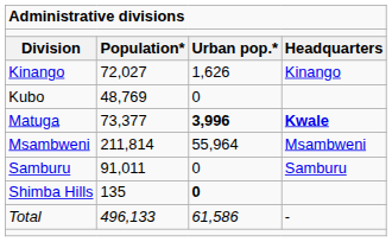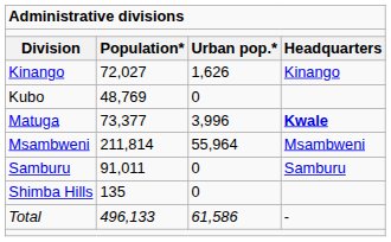Matuga | column 3: bold -> normal
Shimba Hills | column 3: bold -> normal
